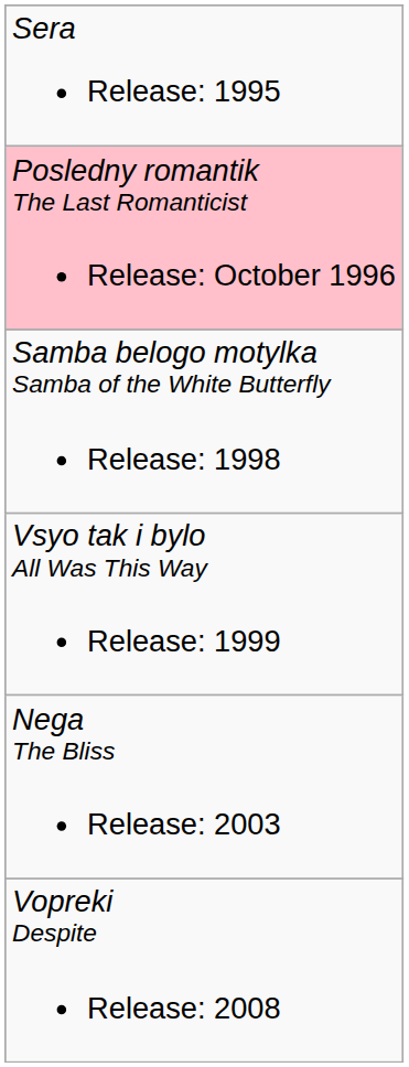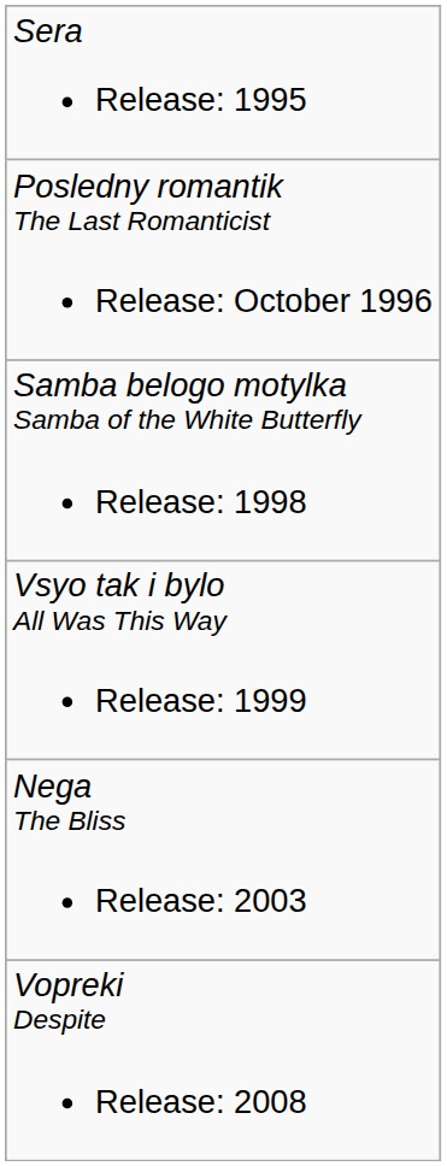row 2 | column 1: pink background -> no background
